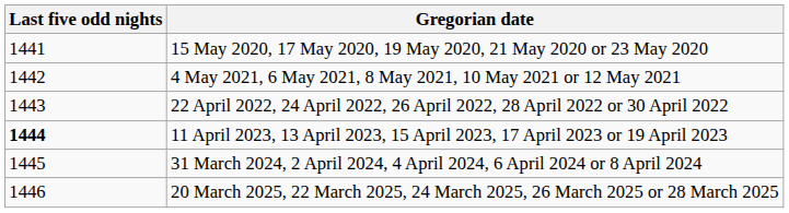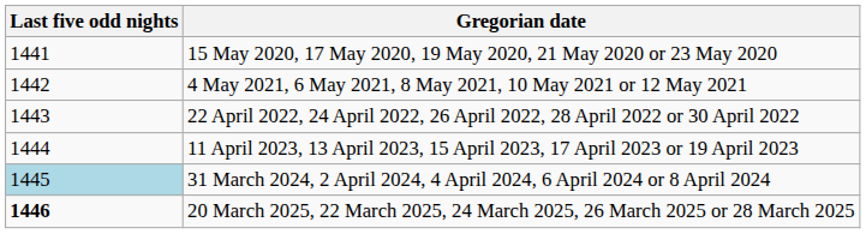row 5 | Last five odd nights: bold -> normal
row 6 | Last five odd nights: no background -> lightblue background
row 7 | Last five odd nights: normal -> bold
